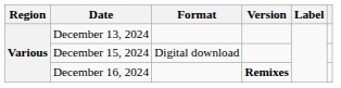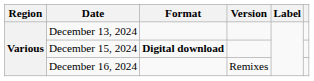December 15, 2024 | Format: normal -> bold
December 16, 2024 | Version: bold -> normal
